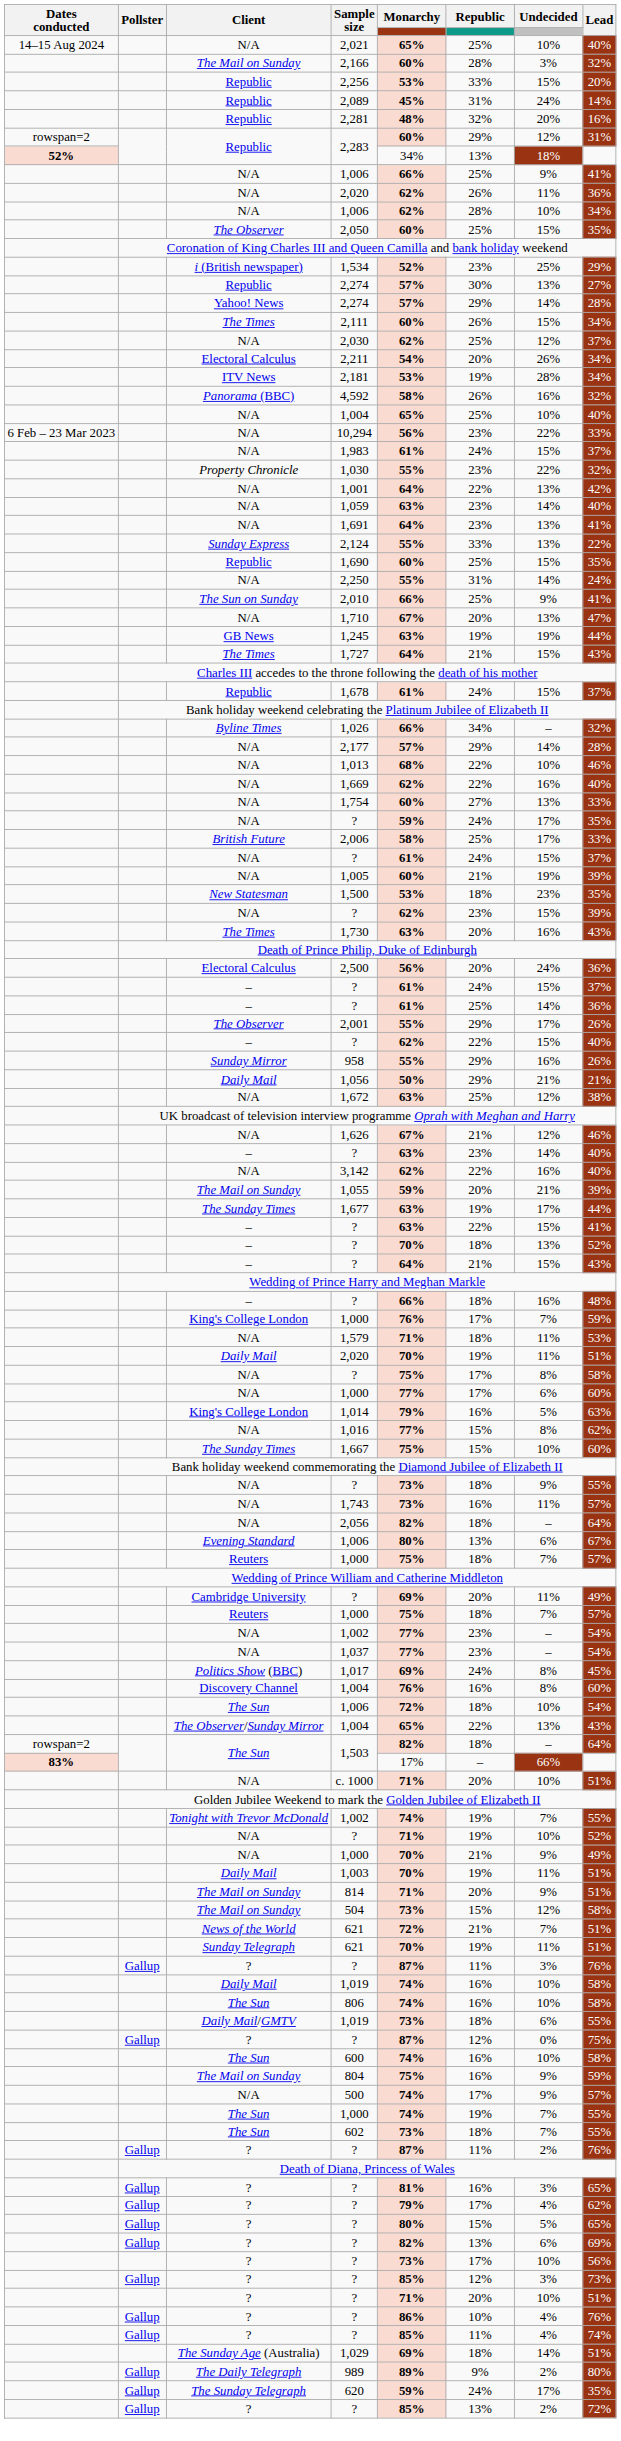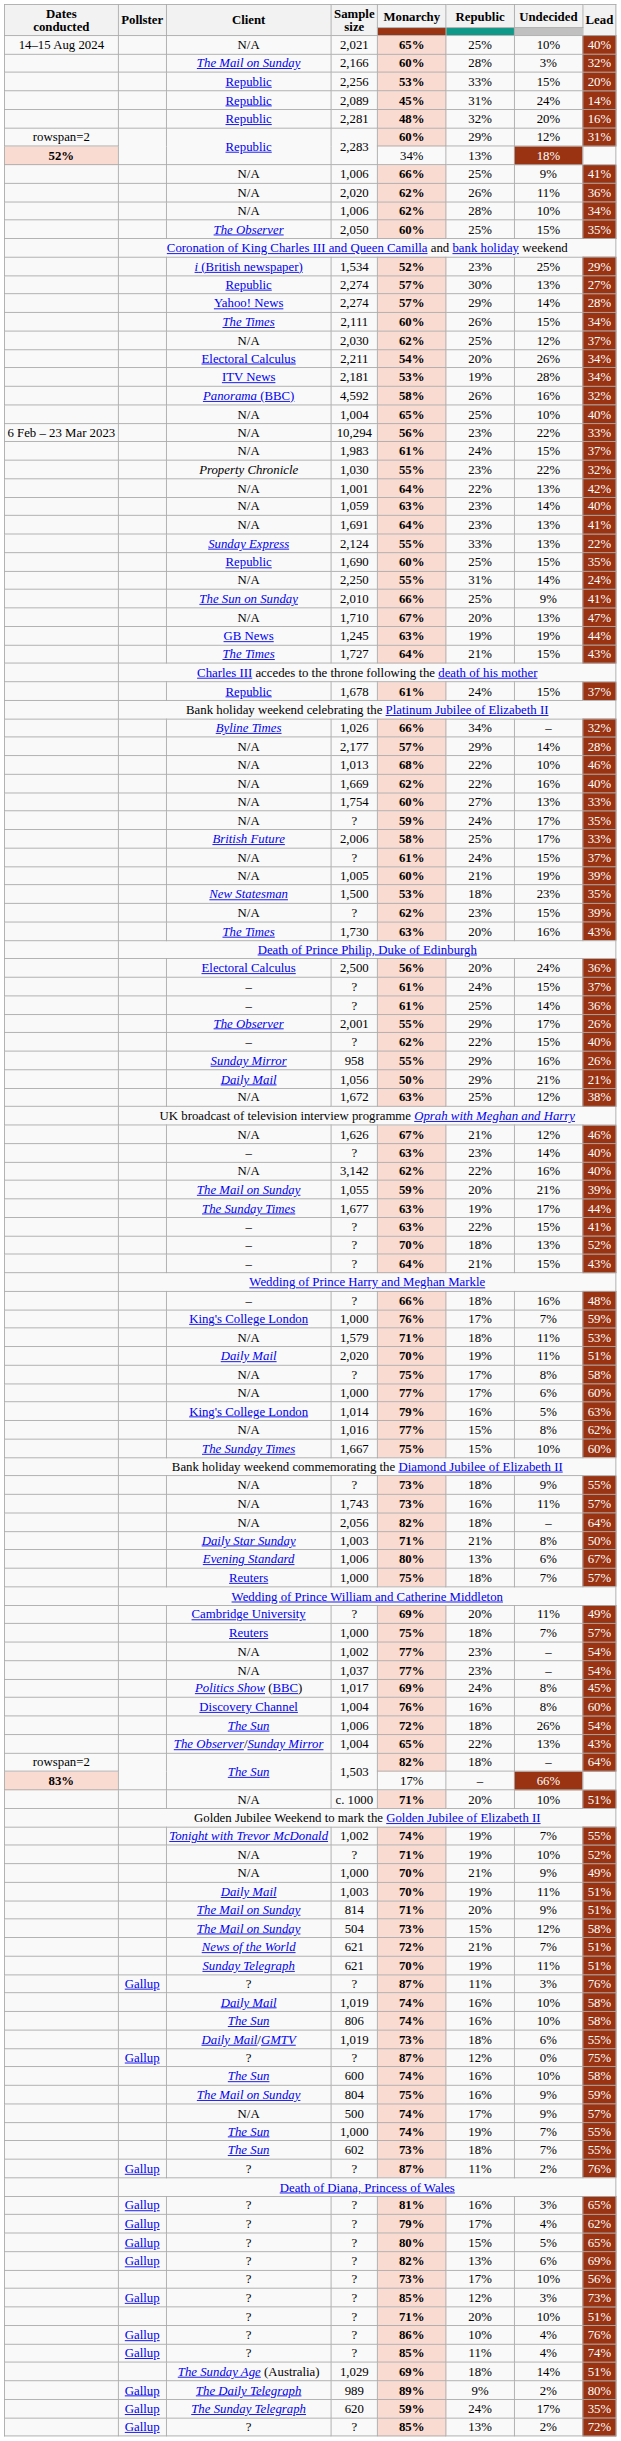+ row: Daily Star Sunday | 1,003 | 71% | 21% | 8% | 50%
The Sun / 1,006 | Undecided: 10% -> 26%
